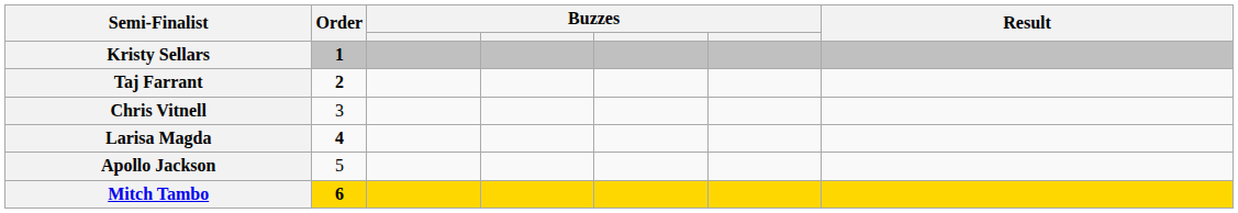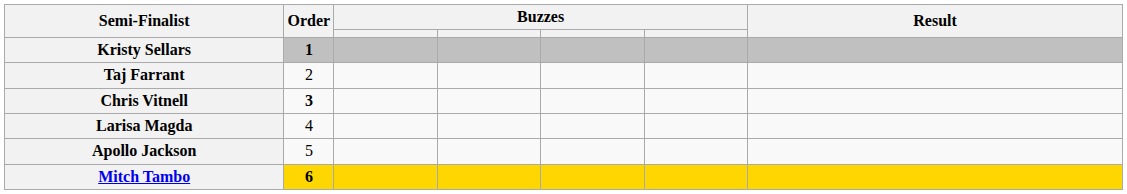Taj Farrant | Order: bold -> normal
Chris Vitnell | Order: normal -> bold
Larisa Magda | Order: bold -> normal
